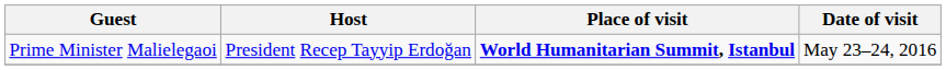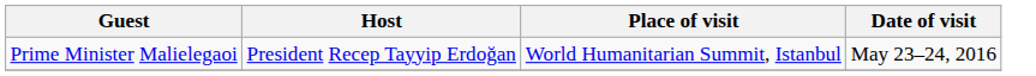Prime Minister Malielegaoi | Place of visit: bold -> normal
